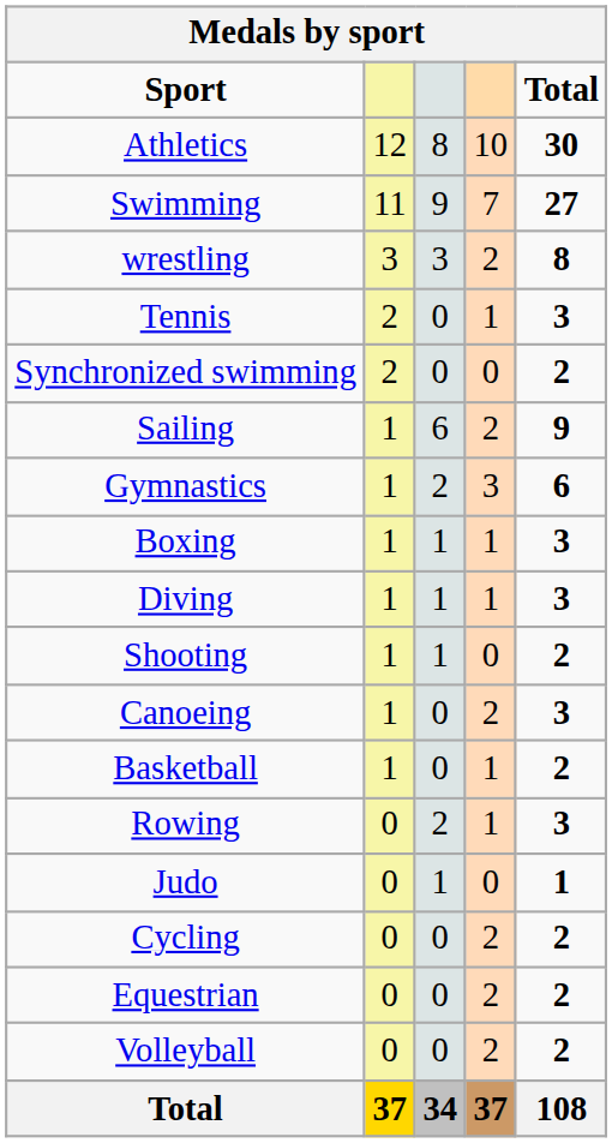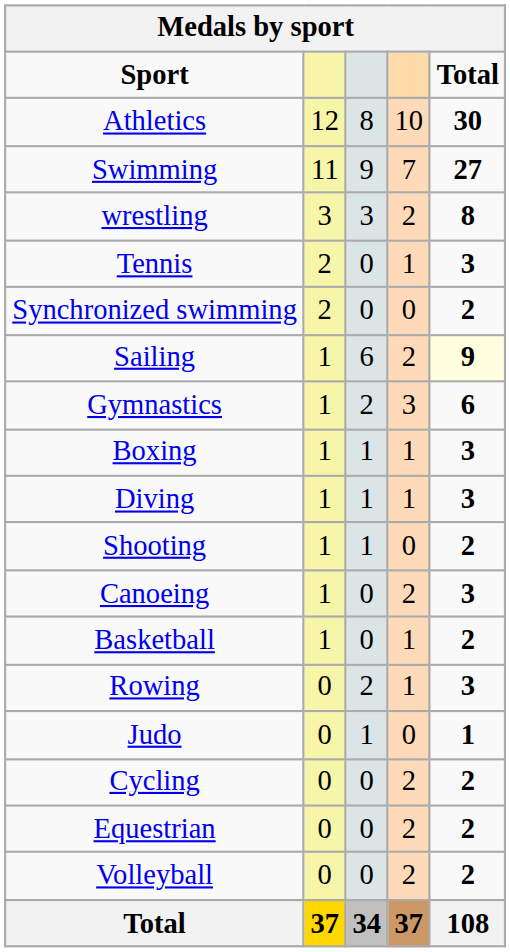Sailing | Total: no background -> lightyellow background
